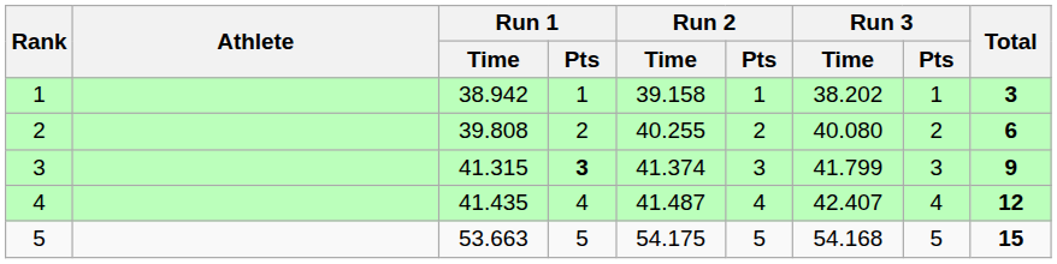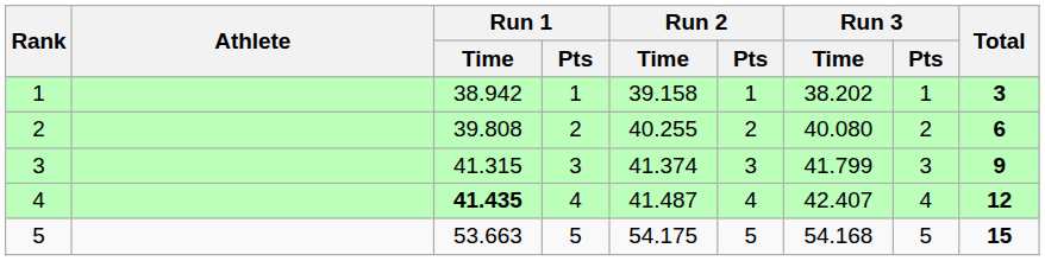row 5 | Run 1 / Pts: bold -> normal
row 6 | Run 1 / Time: normal -> bold
